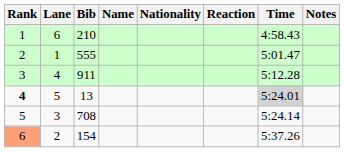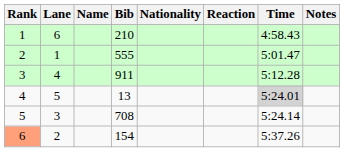columns swapped: Bib <-> Name
row 5 | Rank: bold -> normal
